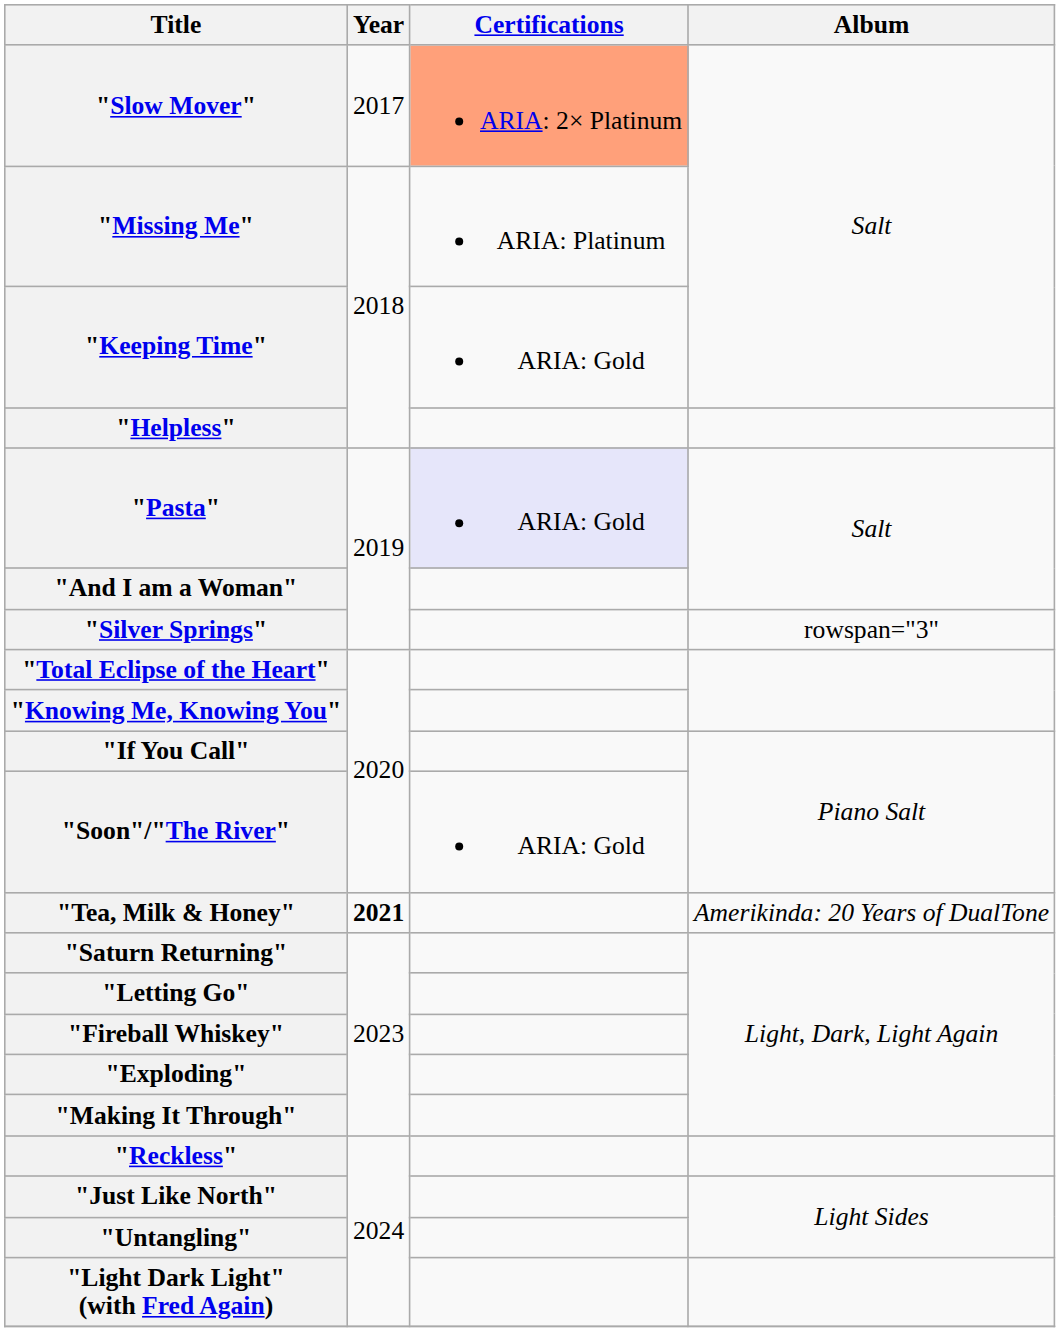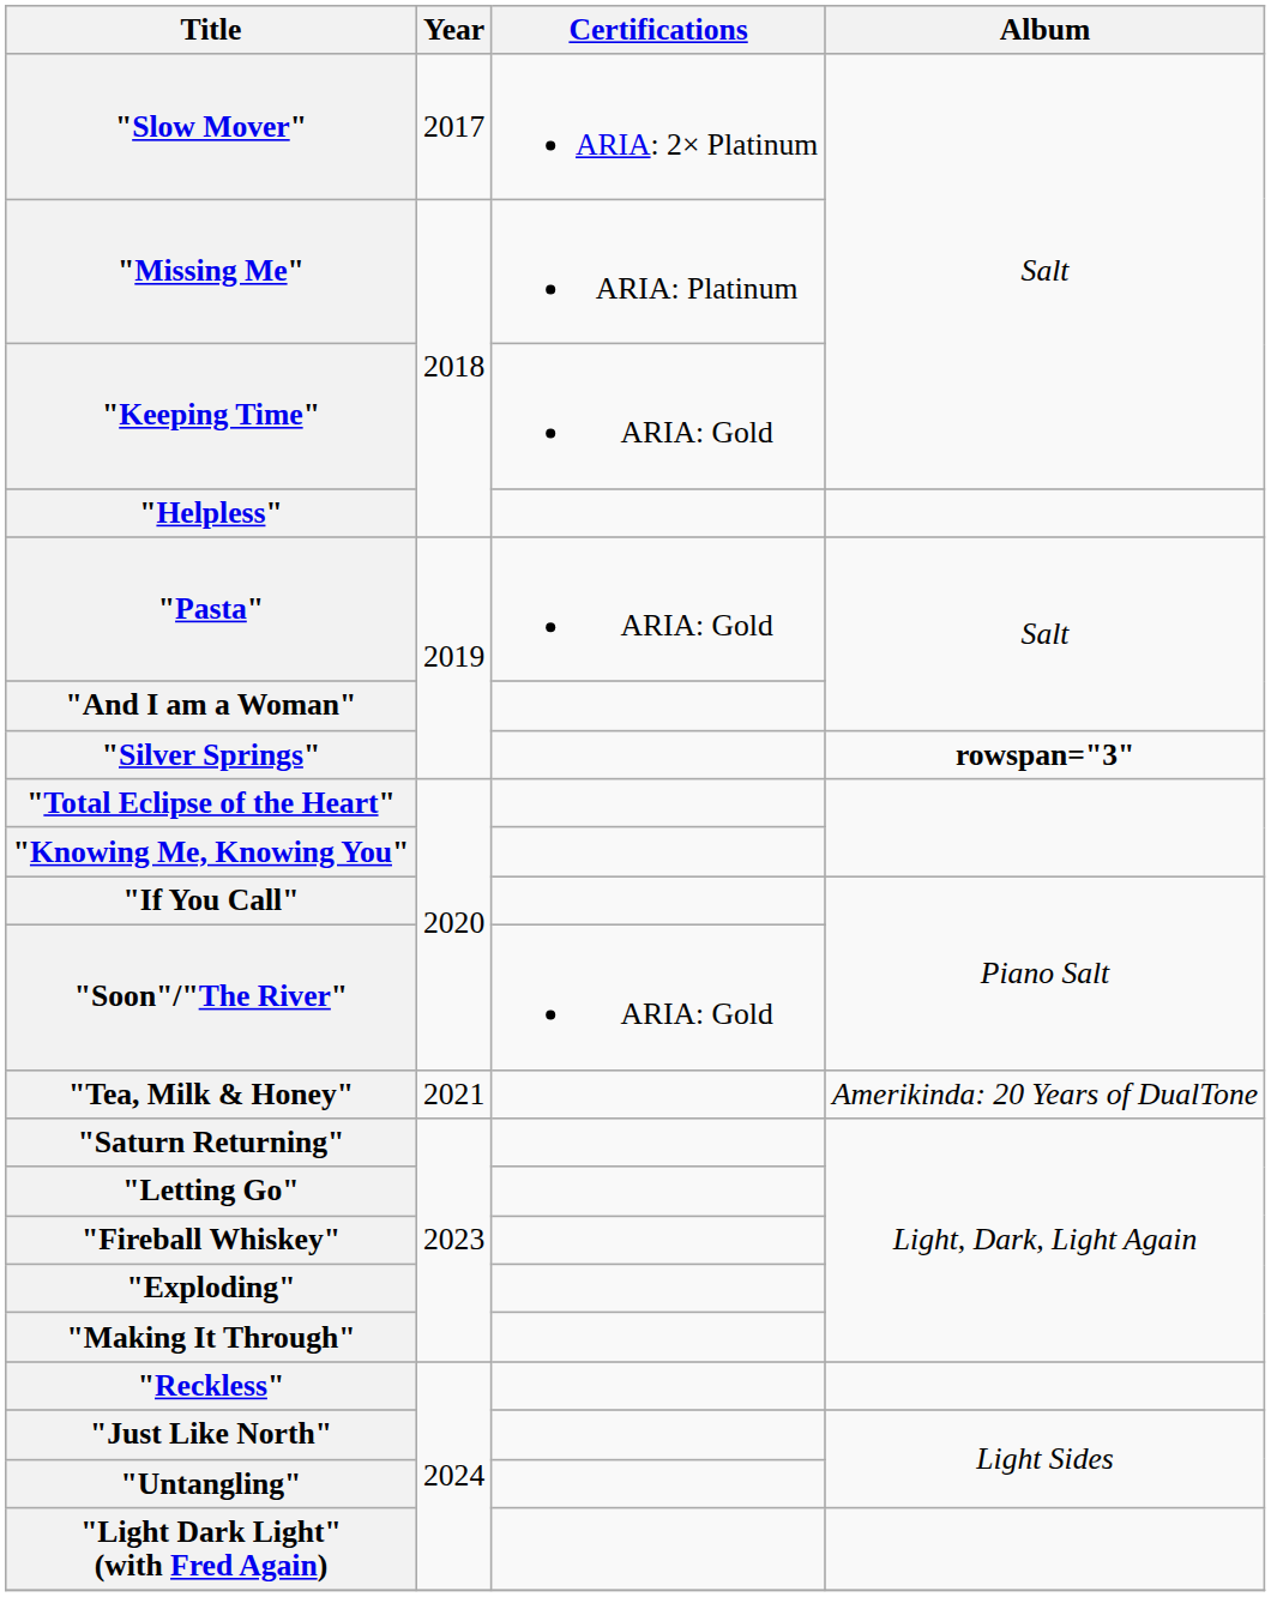"Slow Mover" | Certifications: lightsalmon background -> no background
"Pasta" | Certifications: lavender background -> no background
"Silver Springs" | Album: normal -> bold
"Tea, Milk & Honey" | Year: bold -> normal
